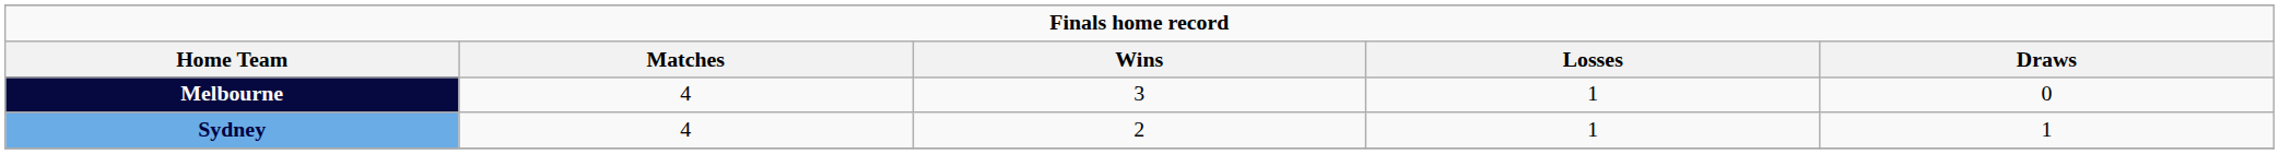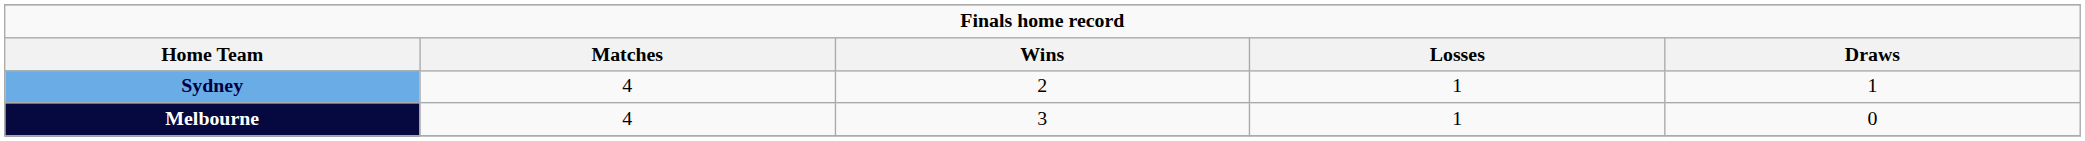rows swapped: Sydney <-> Melbourne
